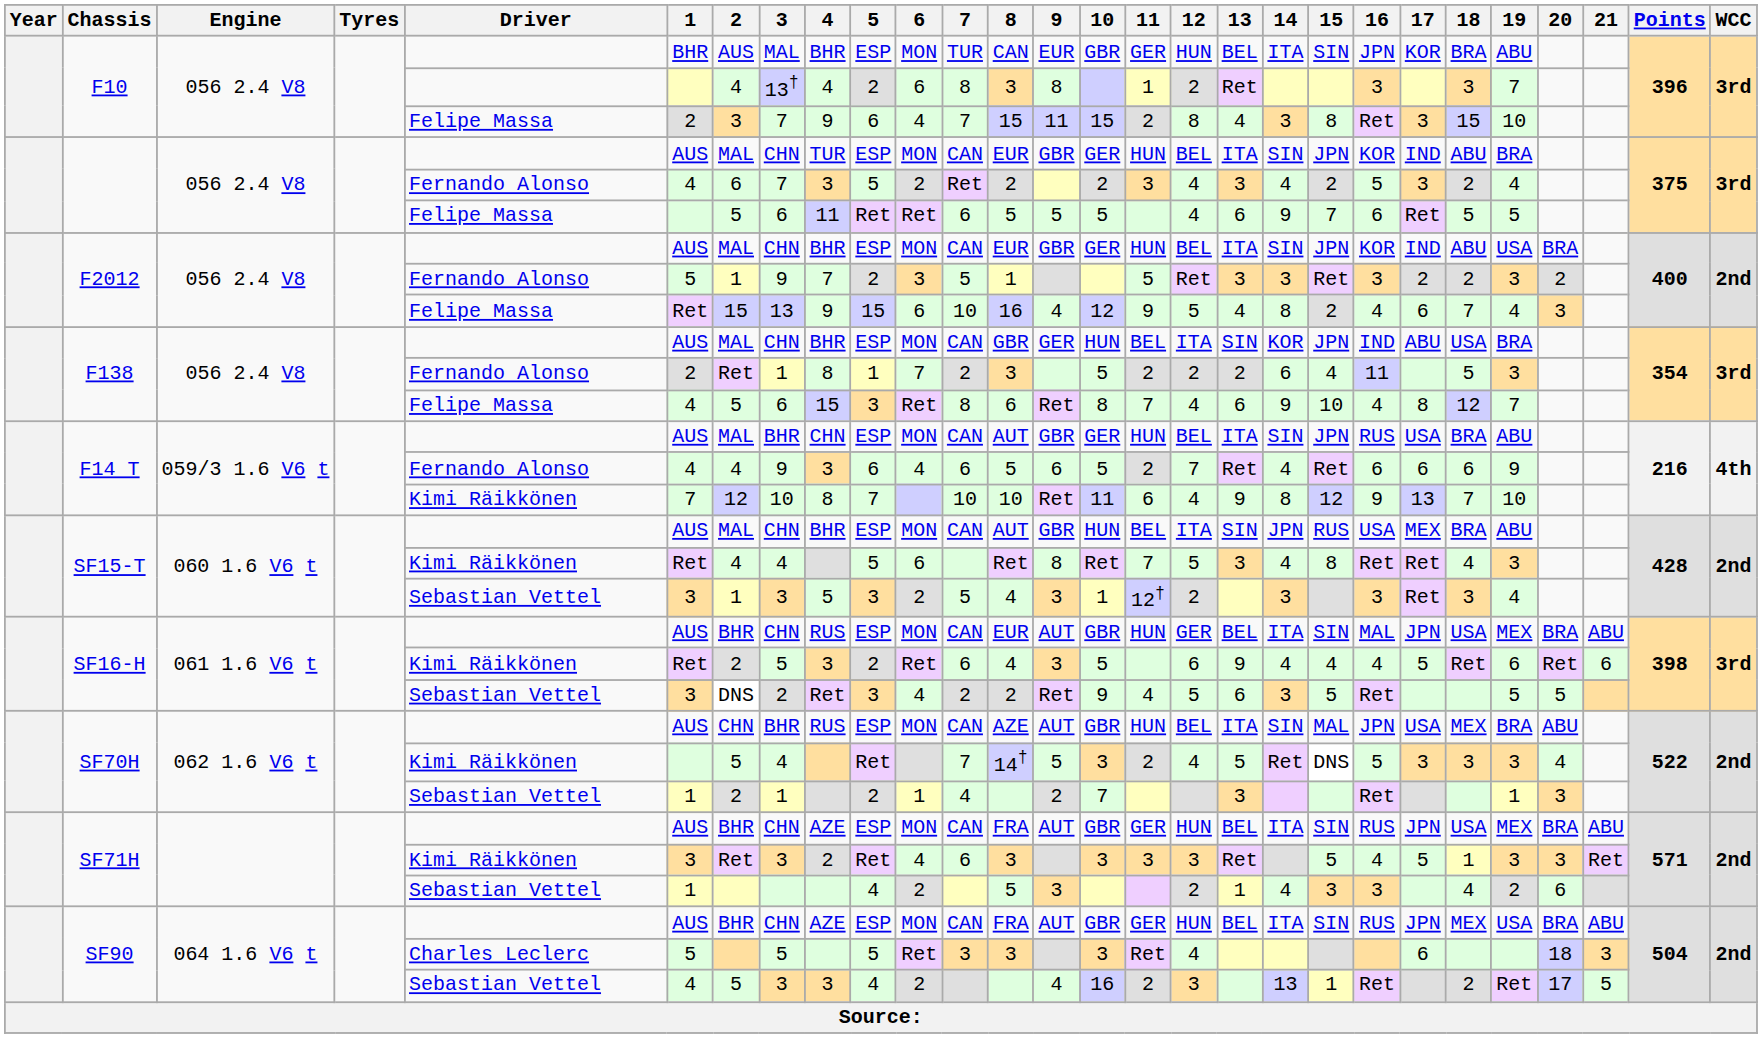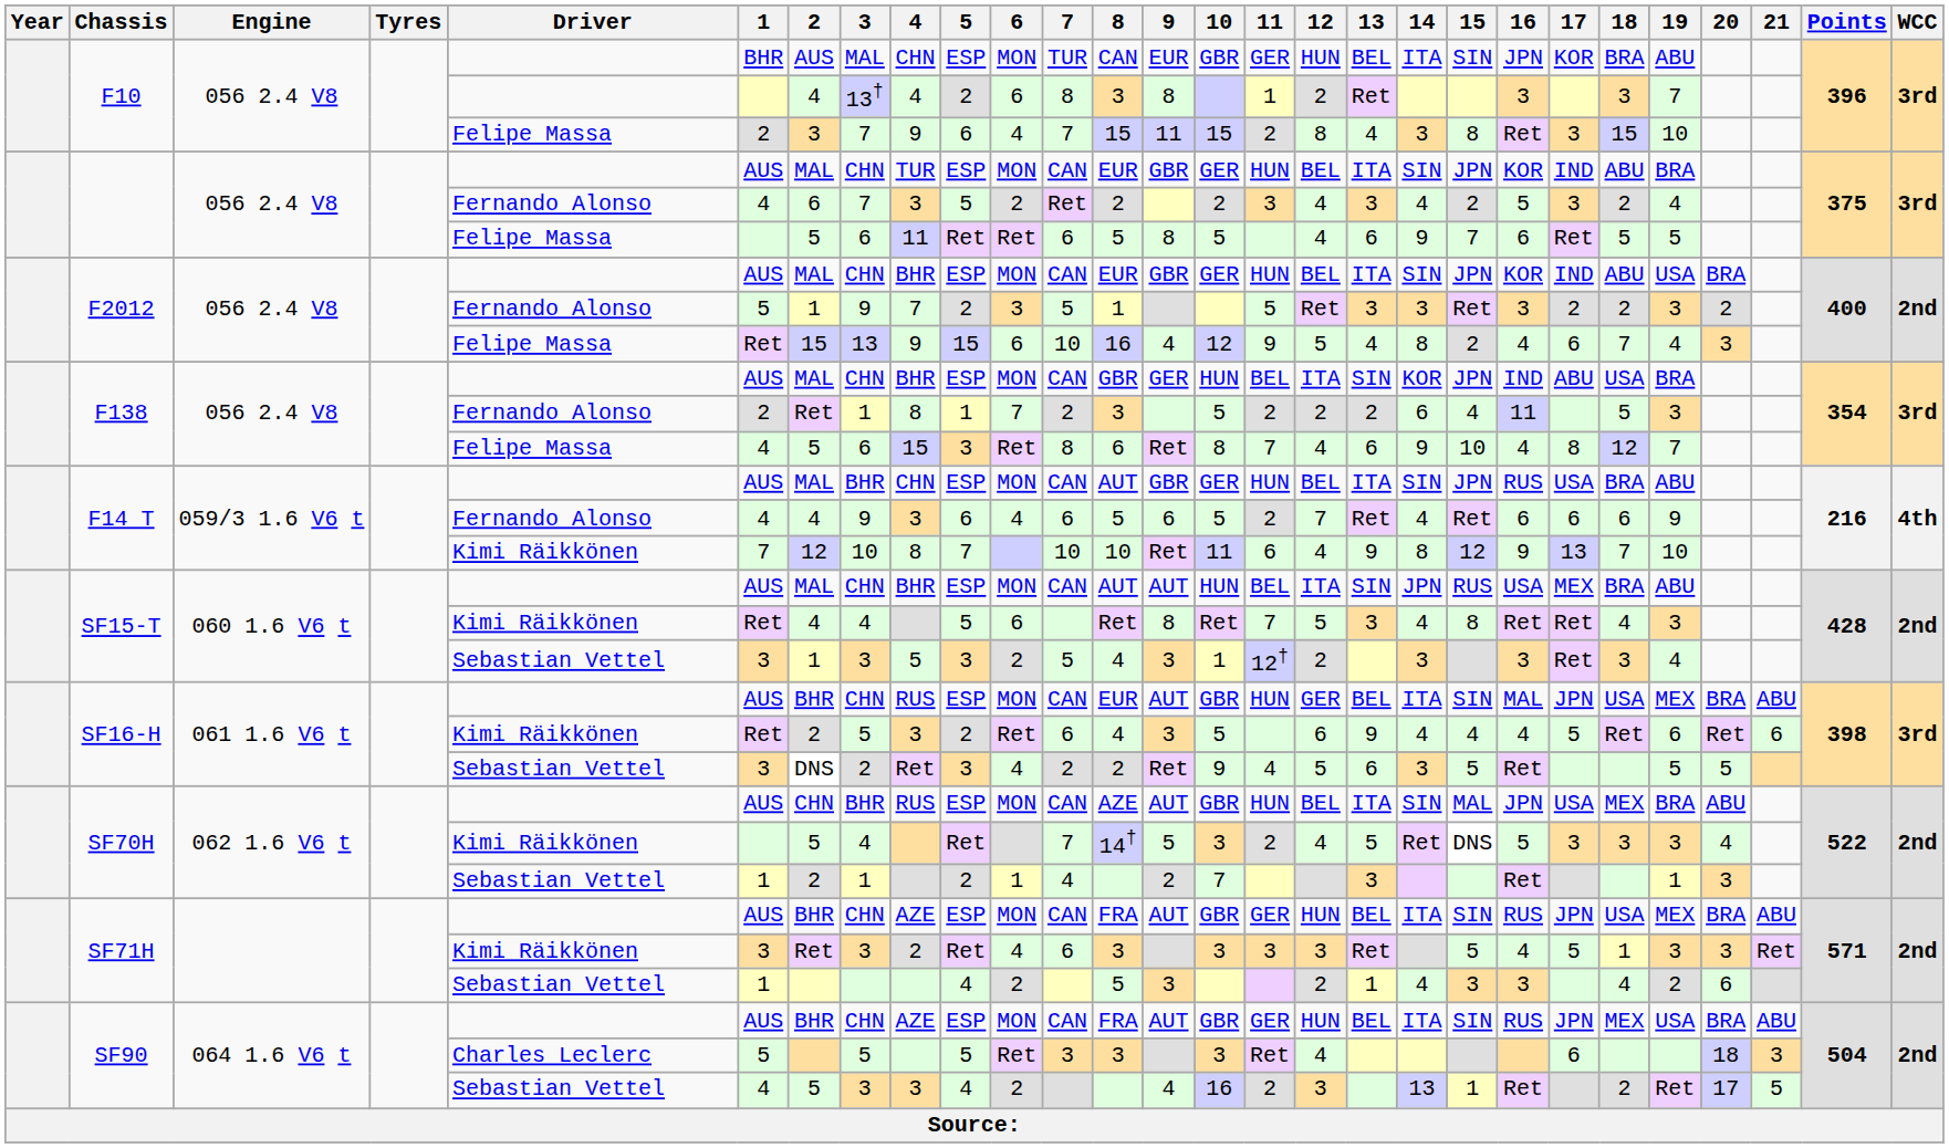row 2 | 4: BHR -> CHN
row 7 | 9: 5 -> 8
row 17 | 9: GBR -> AUT
